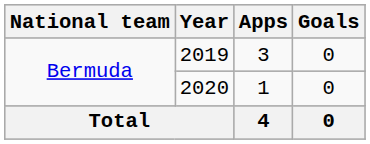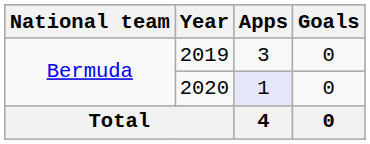2020 | Apps: no background -> lavender background
